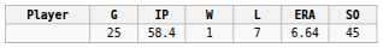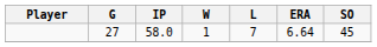row 2 | G: 25 -> 27
row 2 | IP: 58.4 -> 58.0
